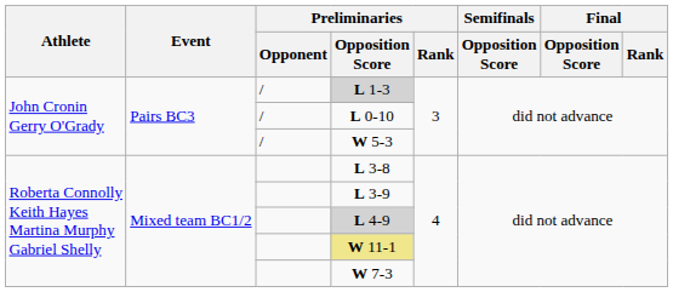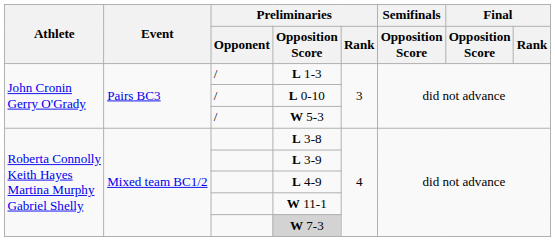L 1-3 | Preliminaries / Opposition Score: lightgrey background -> no background
L 4-9 | Preliminaries / Opposition Score: lightgrey background -> no background
W 11-1 | Preliminaries / Opposition Score: khaki background -> no background
W 7-3 | Preliminaries / Opposition Score: no background -> lightgrey background
